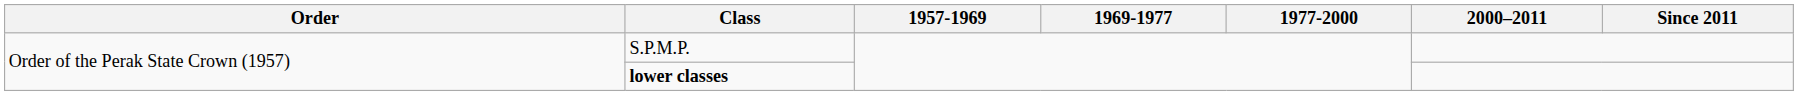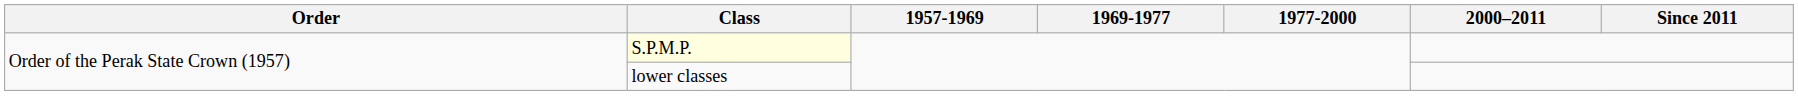S.P.M.P. | Class: no background -> lightyellow background
lower classes | Class: bold -> normal
